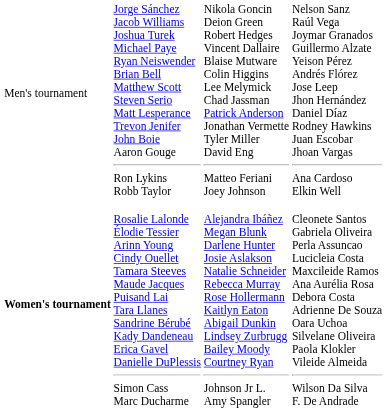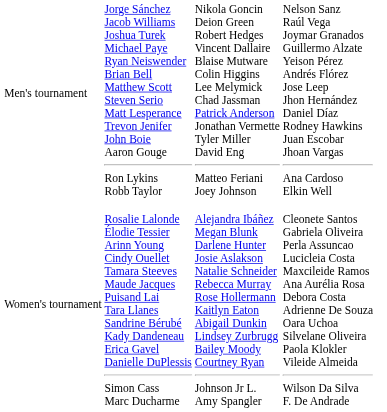Women's tournament | column 1: bold -> normal
